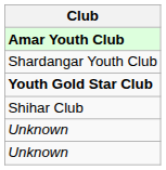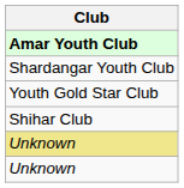row 4 | column 1: bold -> normal
row 6 | column 1: no background -> khaki background
